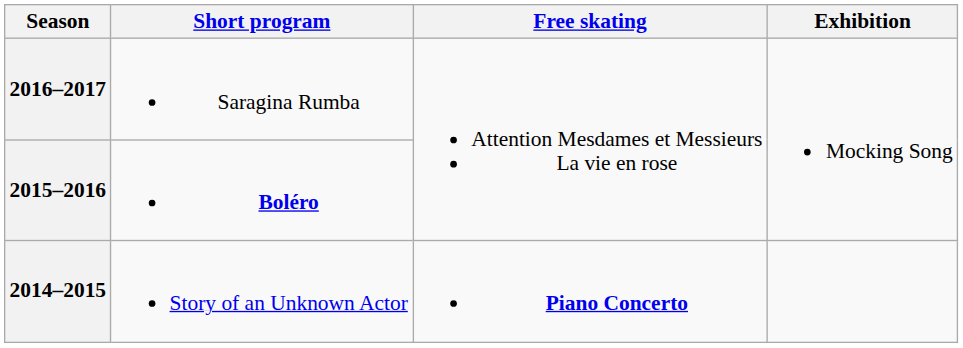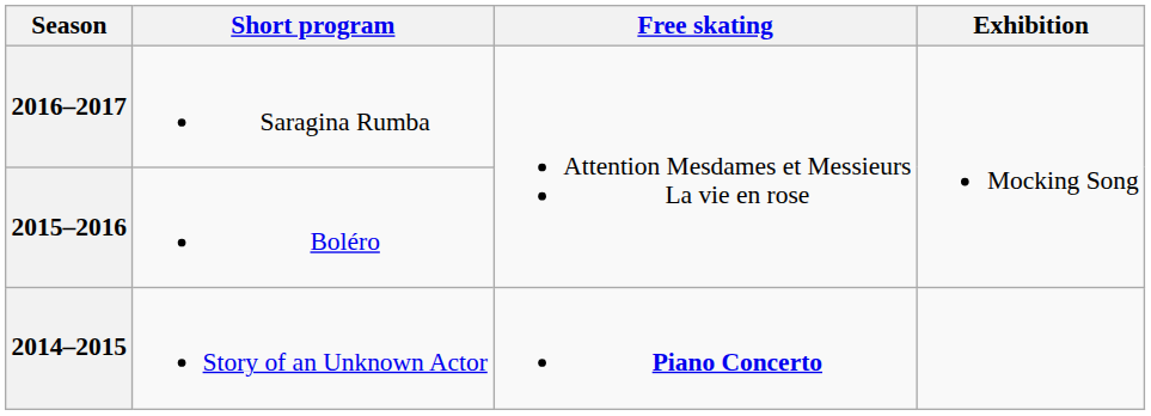2015–2016 | Short program: bold -> normal
